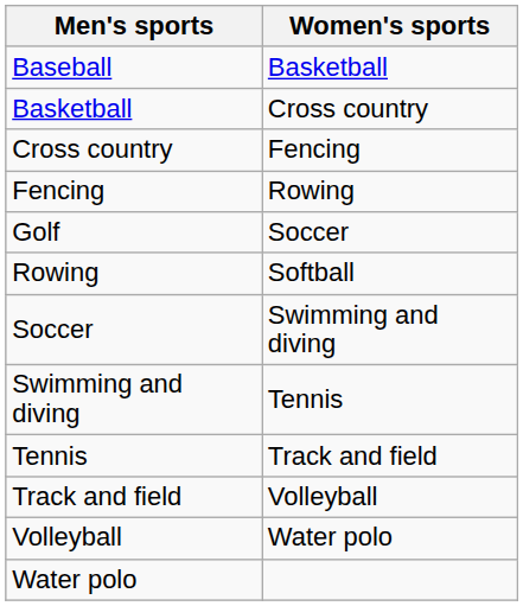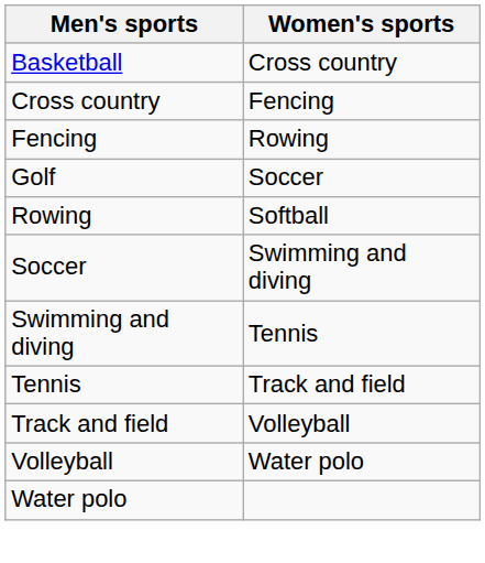- row: Baseball | Basketball
